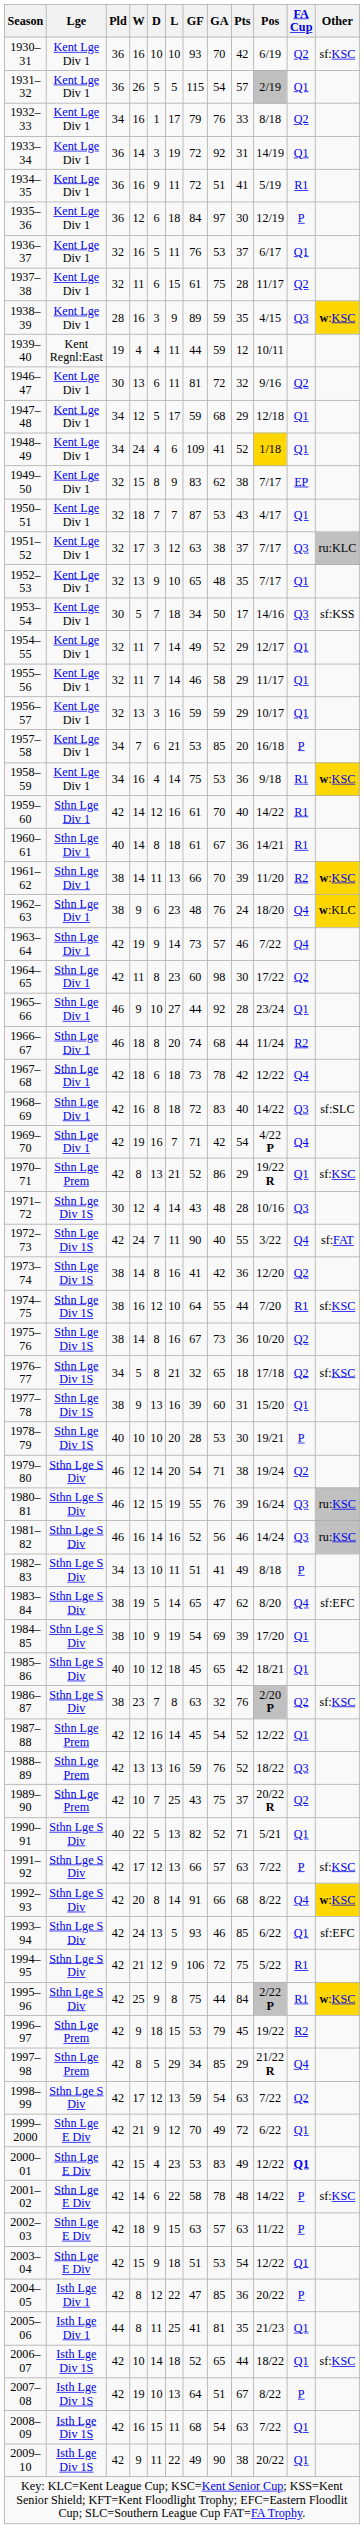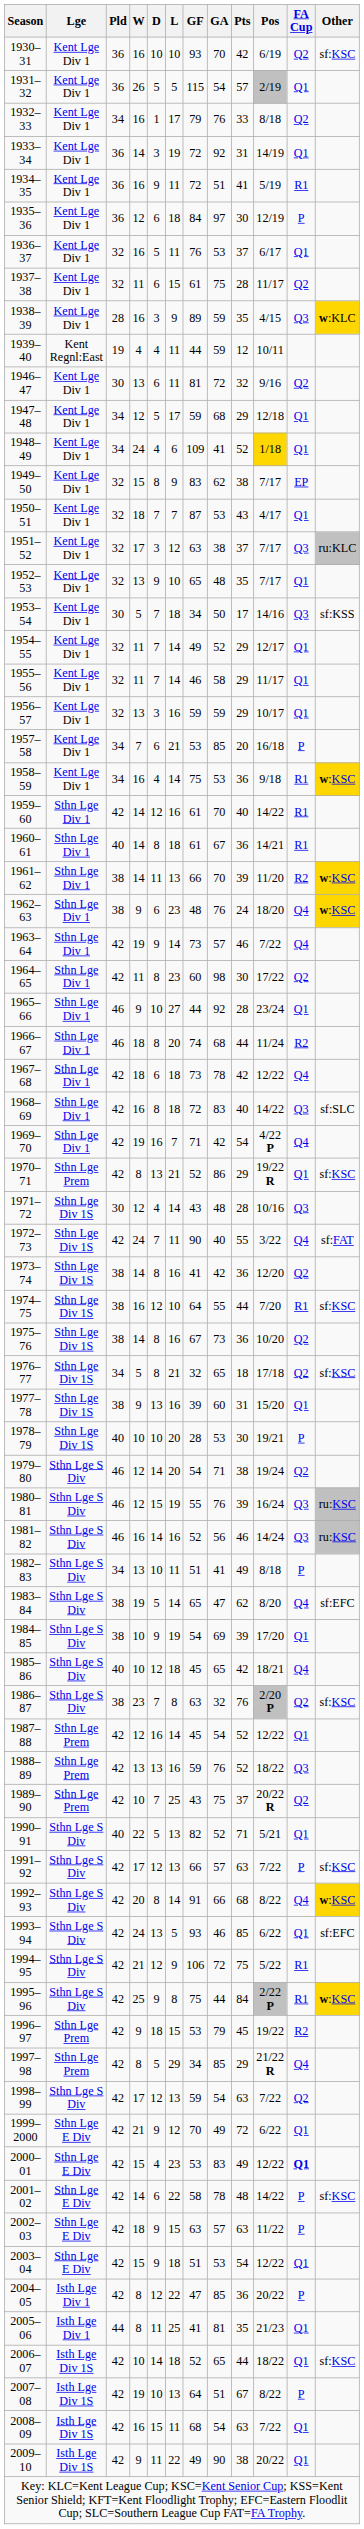1938–39 | Other: w:KSC -> w:KLC
1962–63 | Other: w:KLC -> w:KSC
1985–86 | FA Cup: Q1 -> Q4
